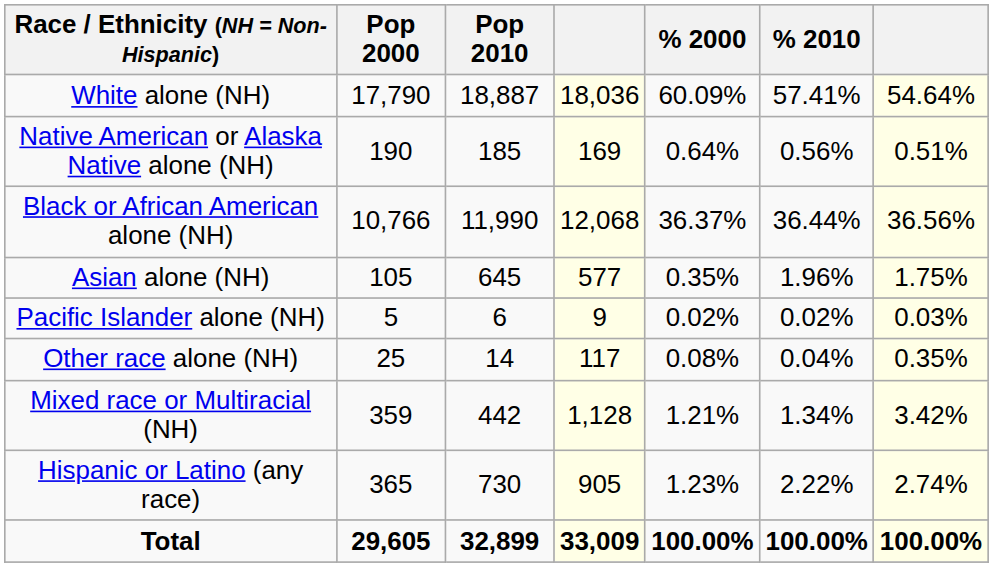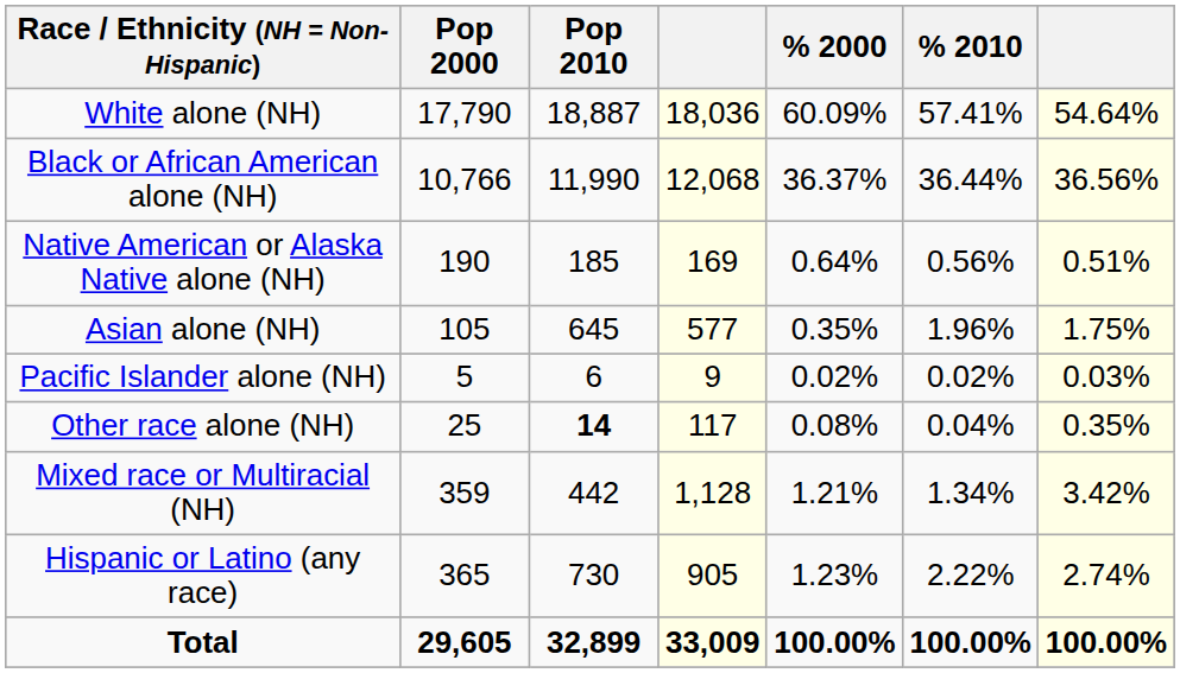rows swapped: Black or African American alone (NH) <-> Native American or Alaska Native alone (NH)
Other race alone (NH) | Pop 2010: normal -> bold
